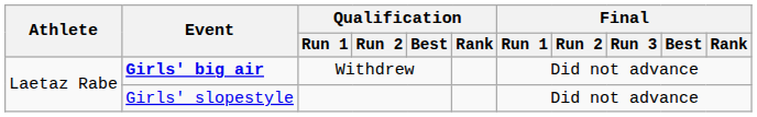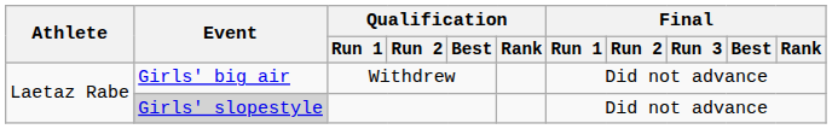Girls' big air | Event: bold -> normal
Girls' slopestyle | Event: no background -> lightgrey background
